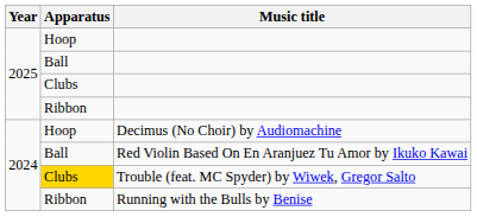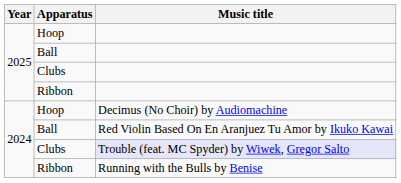Trouble (feat. MC Spyder) by Wiwek, Gregor Salto | Apparatus: gold background -> no background
Trouble (feat. MC Spyder) by Wiwek, Gregor Salto | Music title: no background -> lavender background
